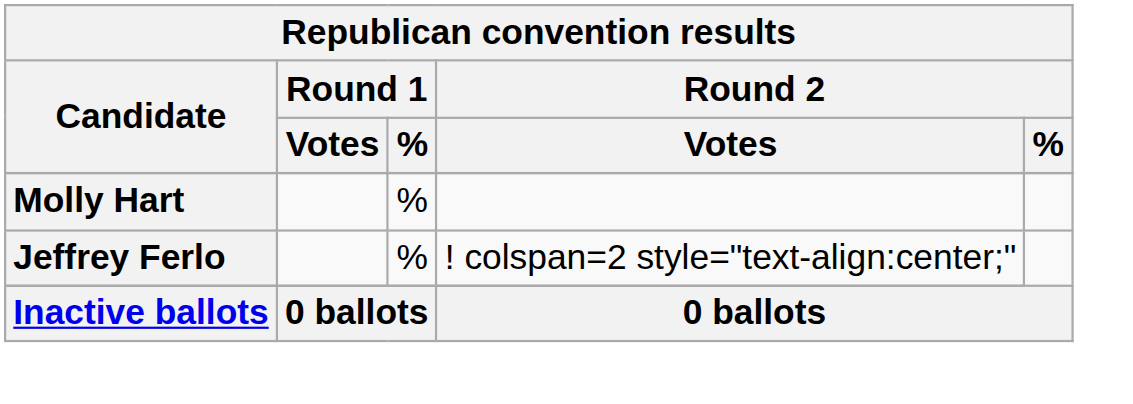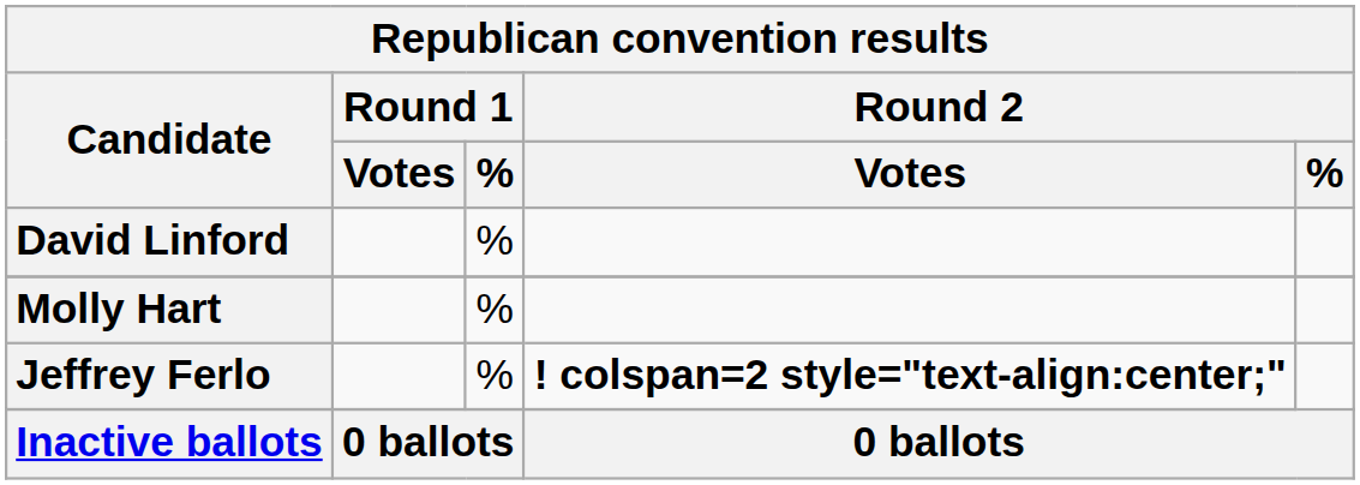+ row: David Linford | %
Jeffrey Ferlo | Round 2 / Votes: normal -> bold
